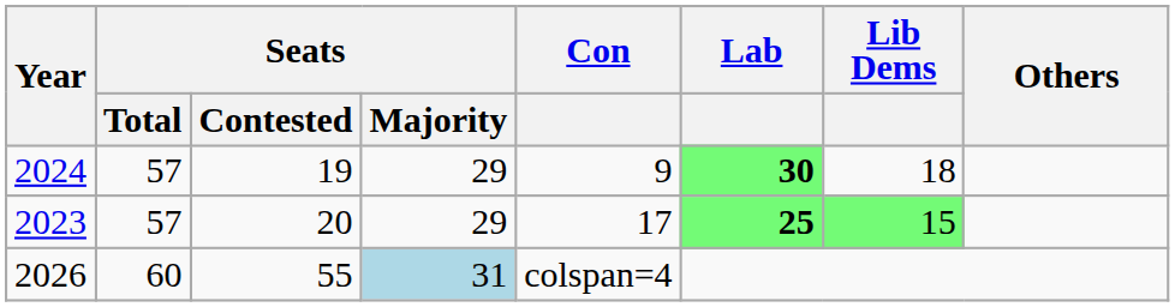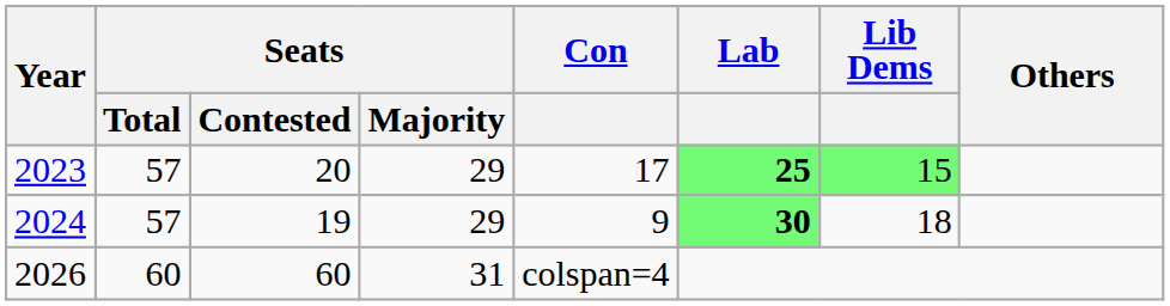rows swapped: 2023 <-> 2024
2026 | Seats / Contested: 55 -> 60
2026 | Seats / Majority: lightblue background -> no background
